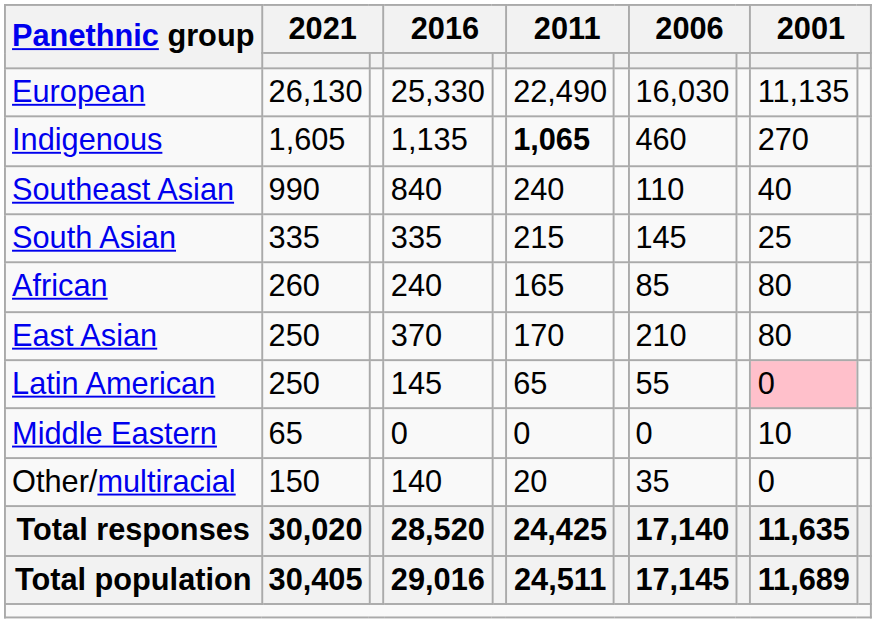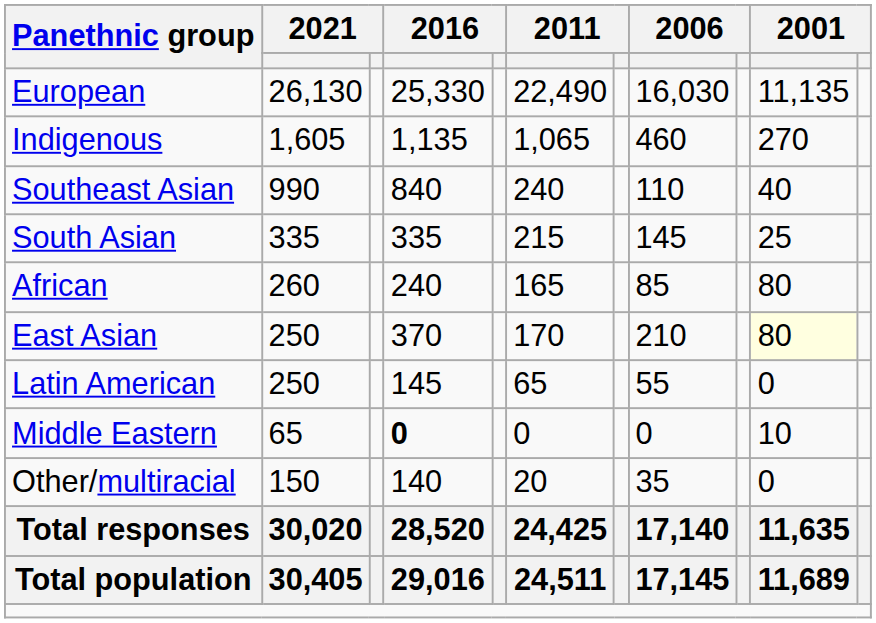Indigenous | column 6: bold -> normal
East Asian | column 10: no background -> lightyellow background
Latin American | column 10: pink background -> no background
Middle Eastern | column 4: normal -> bold
